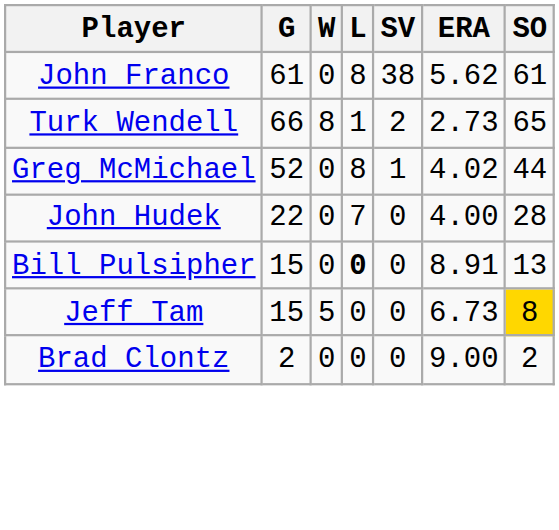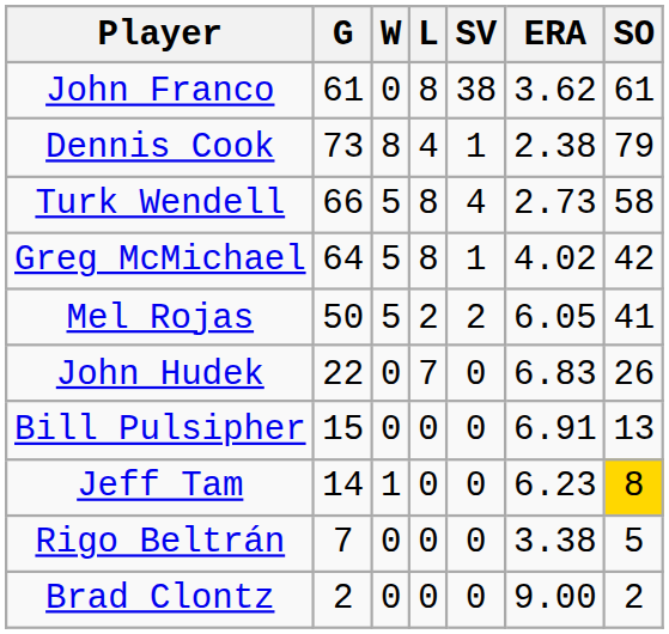John Franco | ERA: 5.62 -> 3.62
+ row: Dennis Cook | 73 | 8 | 4 | 1 | 2.38 | 79
Turk Wendell | W: 8 -> 5
Turk Wendell | L: 1 -> 8
Turk Wendell | SV: 2 -> 4
Turk Wendell | SO: 65 -> 58
Greg McMichael | G: 52 -> 64
Greg McMichael | W: 0 -> 5
Greg McMichael | SO: 44 -> 42
+ row: Mel Rojas | 50 | 5 | 2 | 2 | 6.05 | 41
John Hudek | ERA: 4.00 -> 6.83
John Hudek | SO: 28 -> 26
Bill Pulsipher | L: bold -> normal
Bill Pulsipher | ERA: 8.91 -> 6.91
Jeff Tam | G: 15 -> 14
Jeff Tam | W: 5 -> 1
Jeff Tam | ERA: 6.73 -> 6.23
+ row: Rigo Beltrán | 7 | 0 | 0 | 0 | 3.38 | 5
